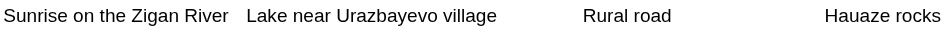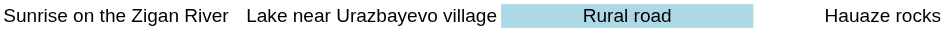Sunrise on the Zigan River | column 3: no background -> lightblue background
